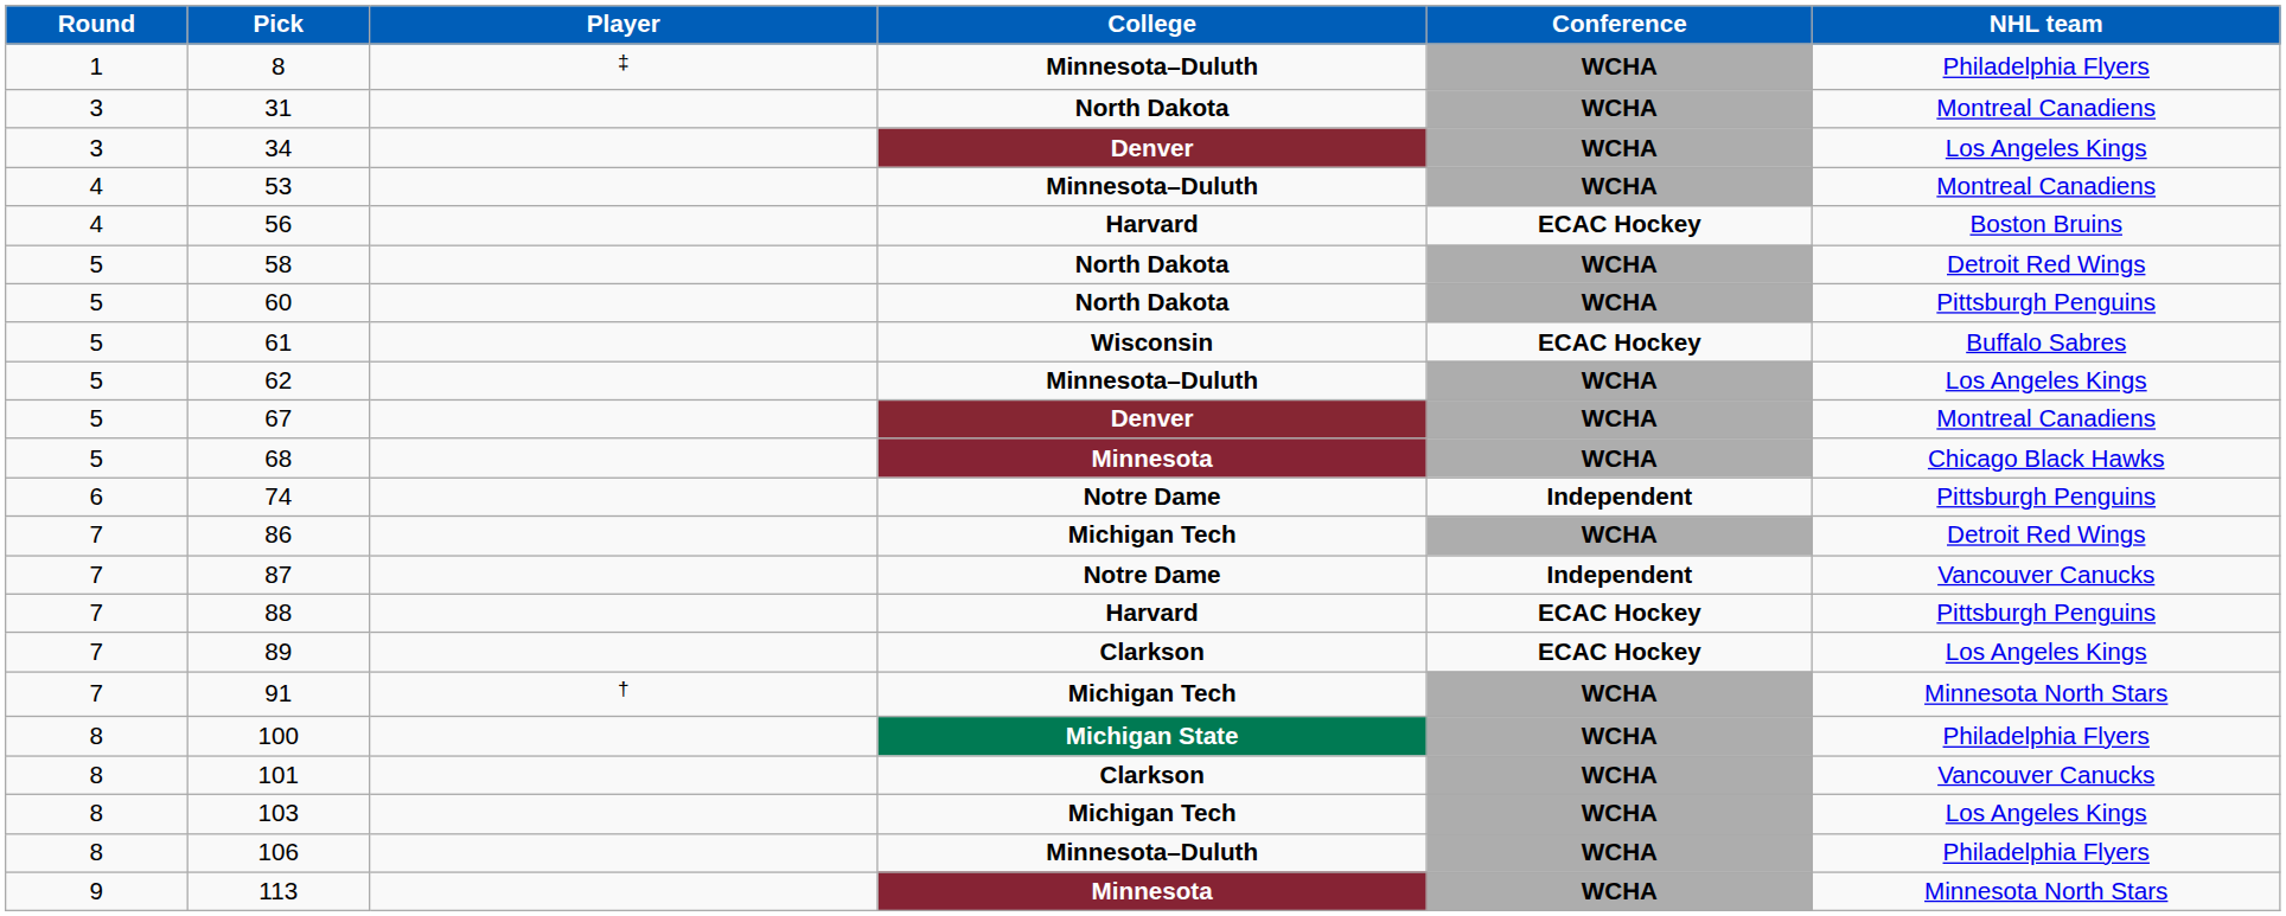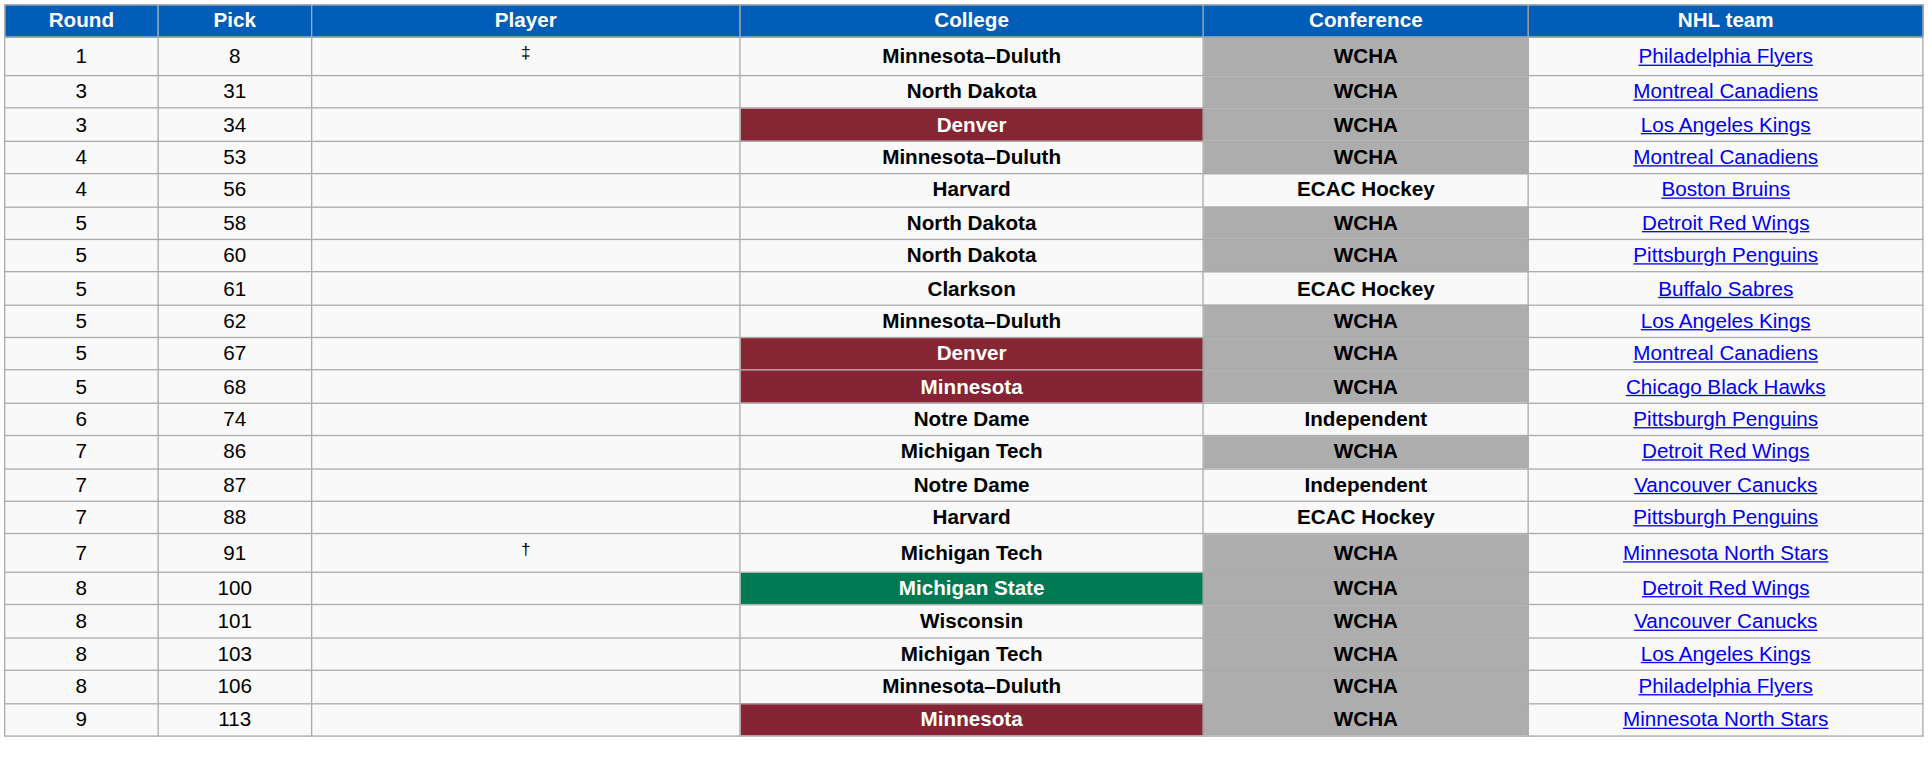61 | College: Wisconsin -> Clarkson
- row: 7 | 89 | Clarkson | ECAC Hockey | Los Angeles Kings
100 | NHL team: Philadelphia Flyers -> Detroit Red Wings
101 | College: Clarkson -> Wisconsin
